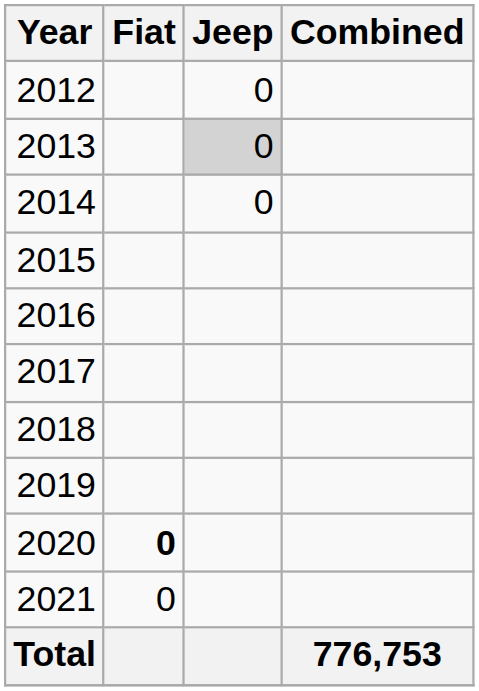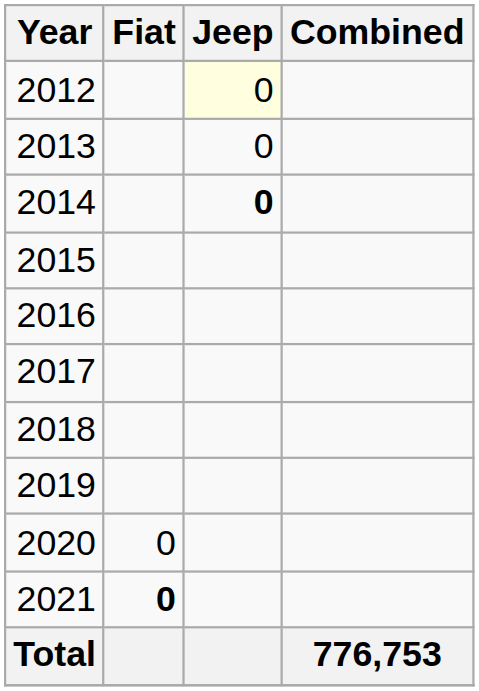2012 | Jeep: no background -> lightyellow background
2013 | Jeep: lightgrey background -> no background
2014 | Jeep: normal -> bold
2020 | Fiat: bold -> normal
2021 | Fiat: normal -> bold
